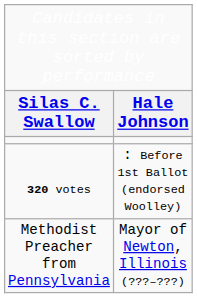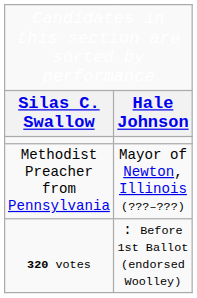rows swapped: Methodist Preacher from Pennsylvania <-> 320 votes
